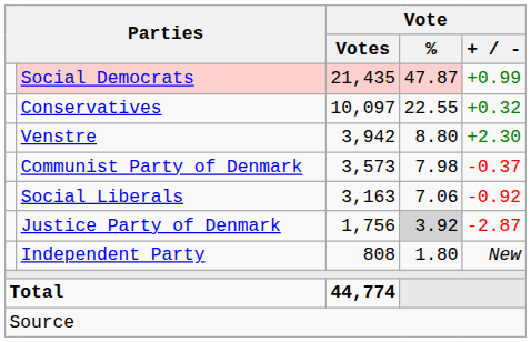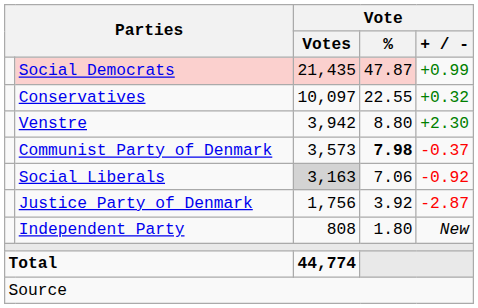Communist Party of Denmark | Vote / %: normal -> bold
Social Liberals | Vote / Votes: no background -> lightgrey background
Justice Party of Denmark | Vote / %: lightgrey background -> no background
